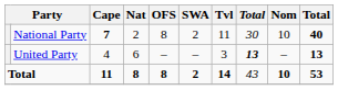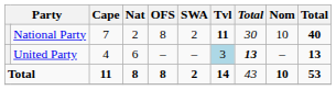National Party | Cape: bold -> normal
National Party | Tvl: normal -> bold
United Party | Tvl: no background -> lightblue background
